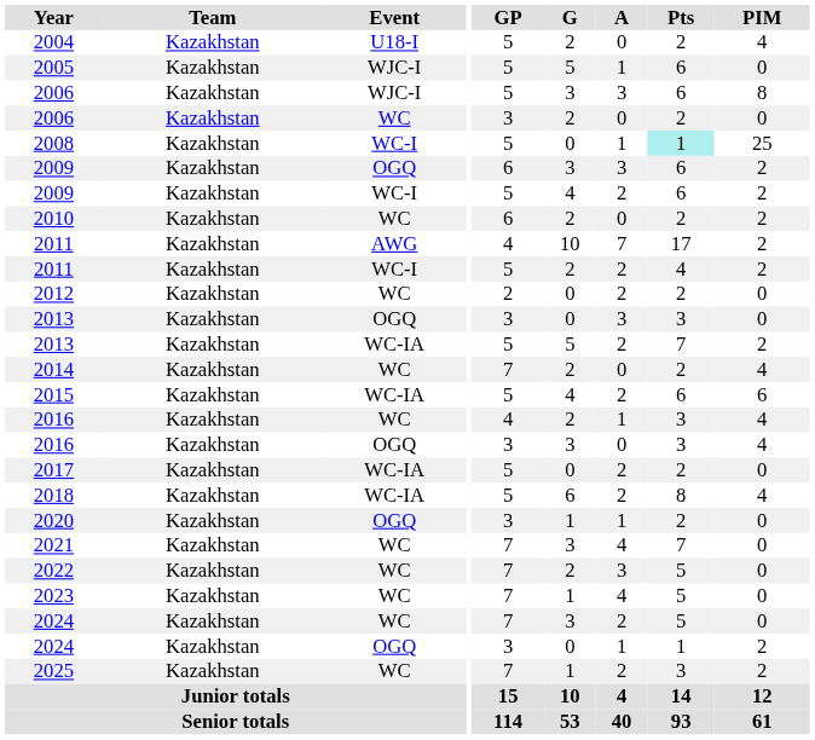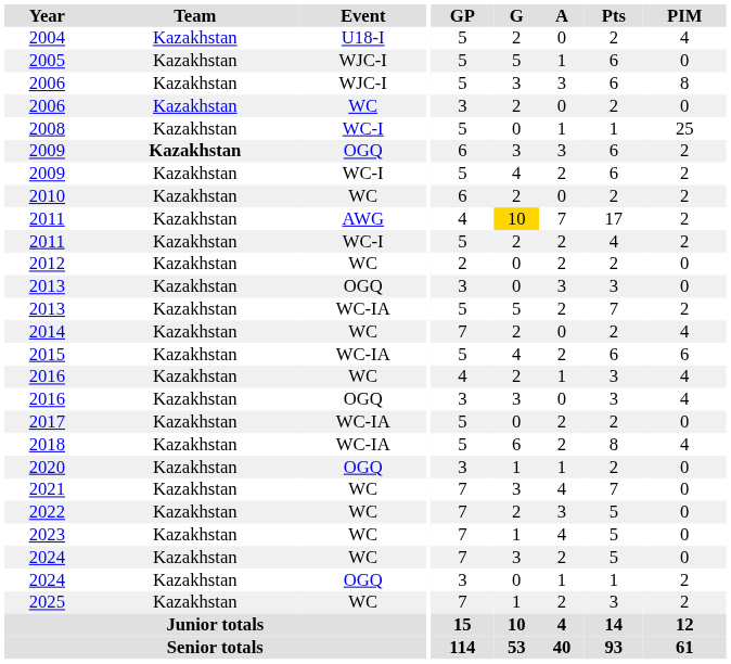2008 | Pts: paleturquoise background -> no background
2009 / OGQ | Team: normal -> bold
2011 / AWG | G: no background -> gold background
